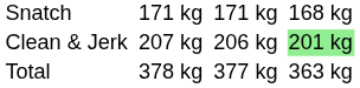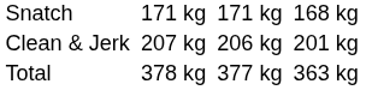Clean & Jerk | column 4: lightgreen background -> no background
